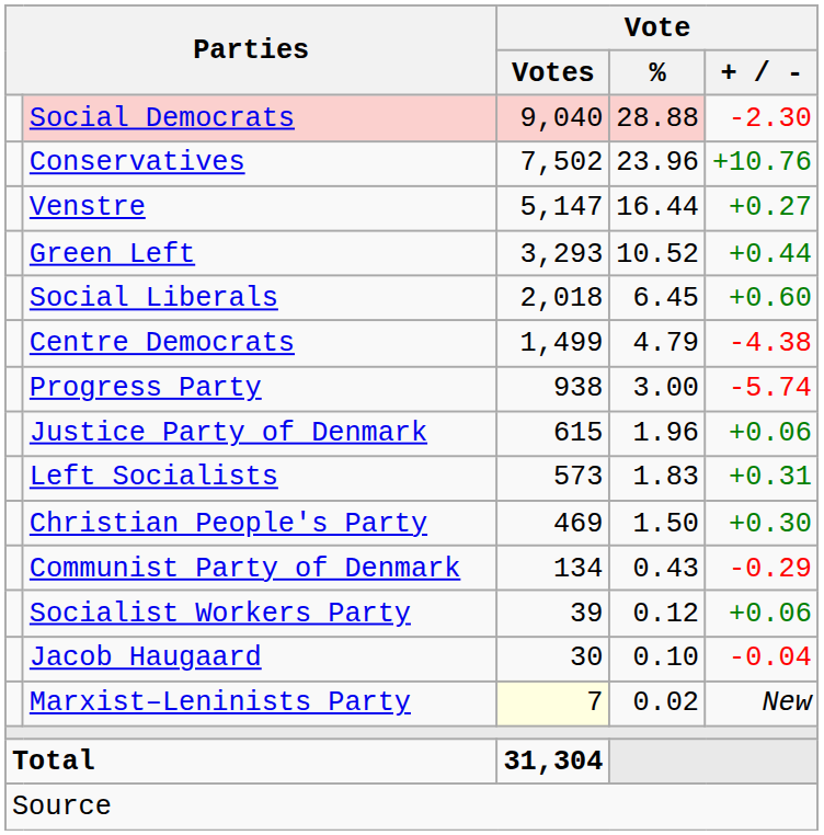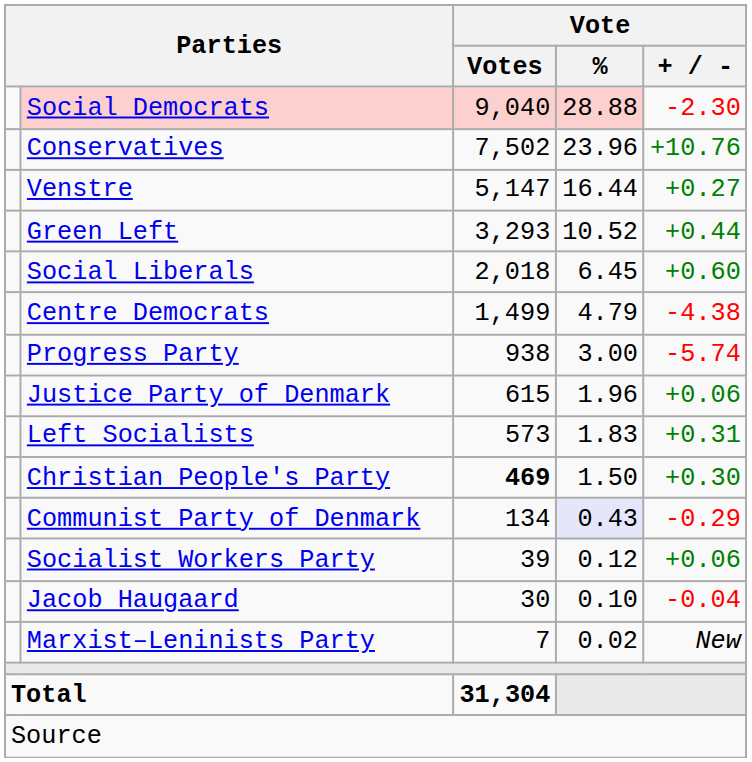Christian People's Party | Vote / Votes: normal -> bold
Communist Party of Denmark | Vote / %: no background -> lavender background
Marxist–Leninists Party | Vote / Votes: lightyellow background -> no background
